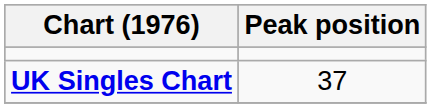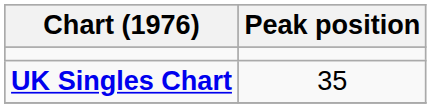row 3 | Peak position: 37 -> 35
